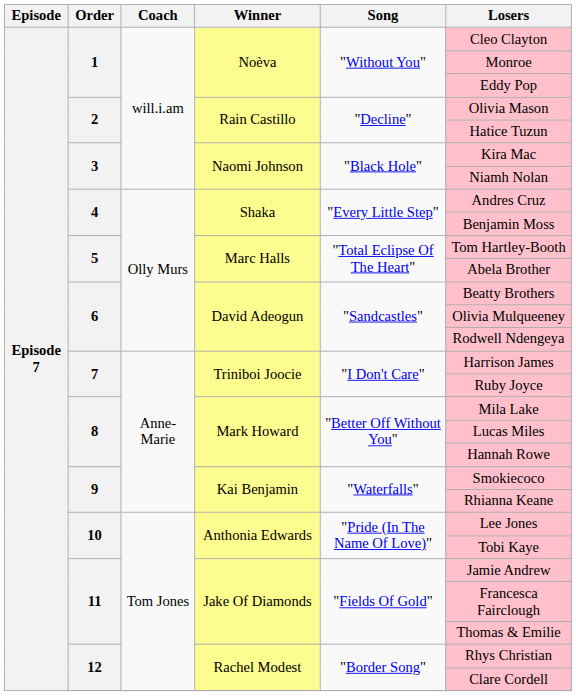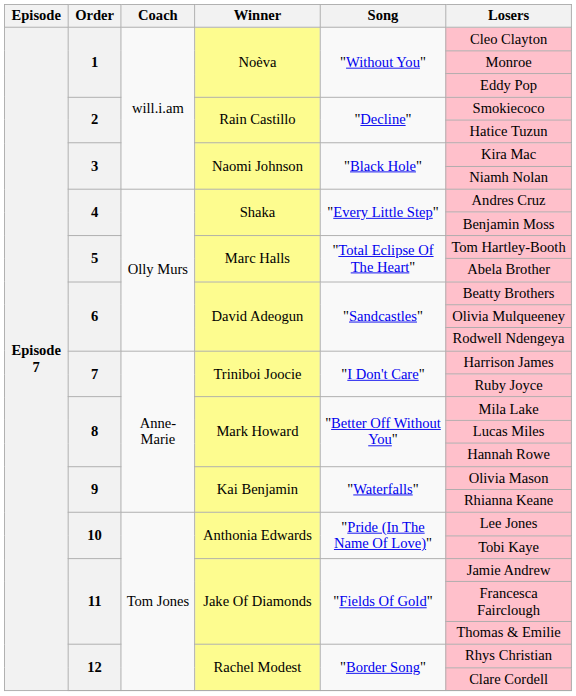row 5 | Losers: Olivia Mason -> Smokiecoco
row 21 | Losers: Smokiecoco -> Olivia Mason
